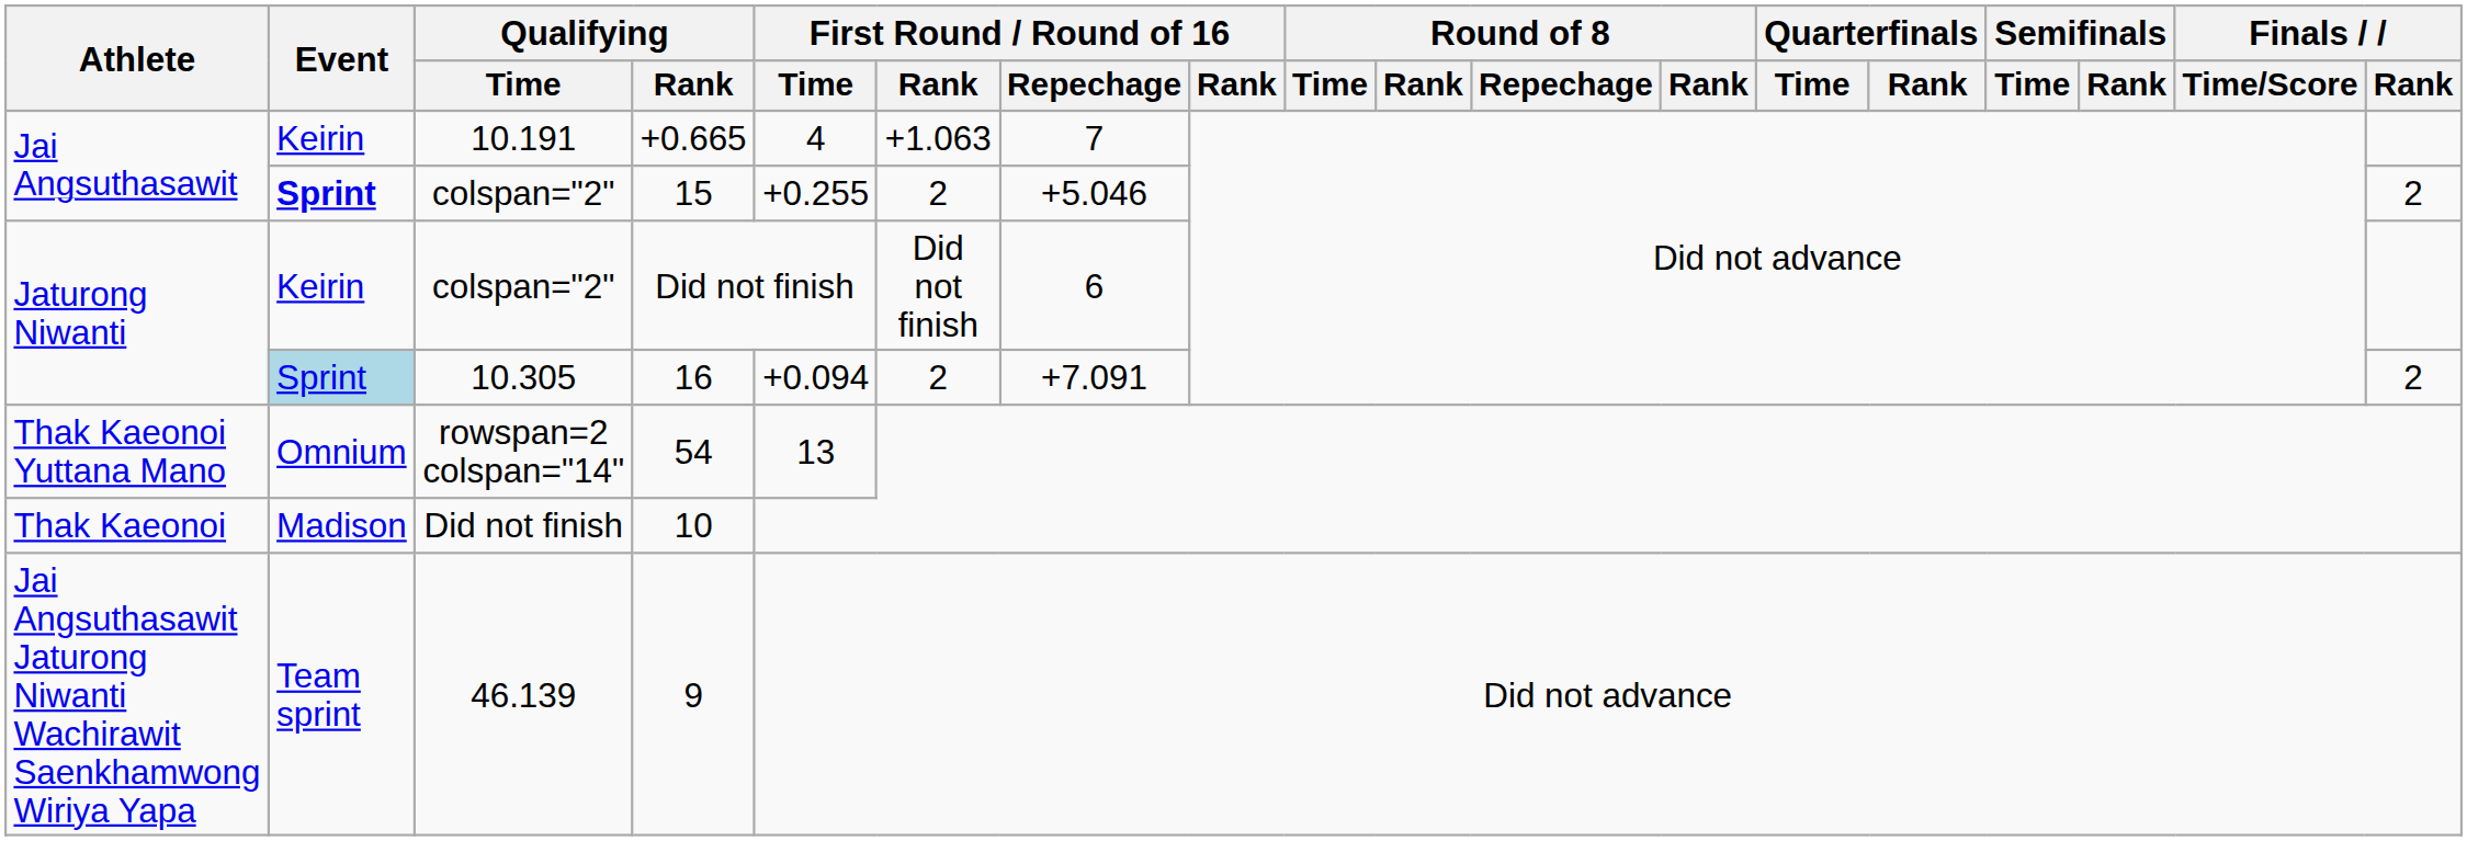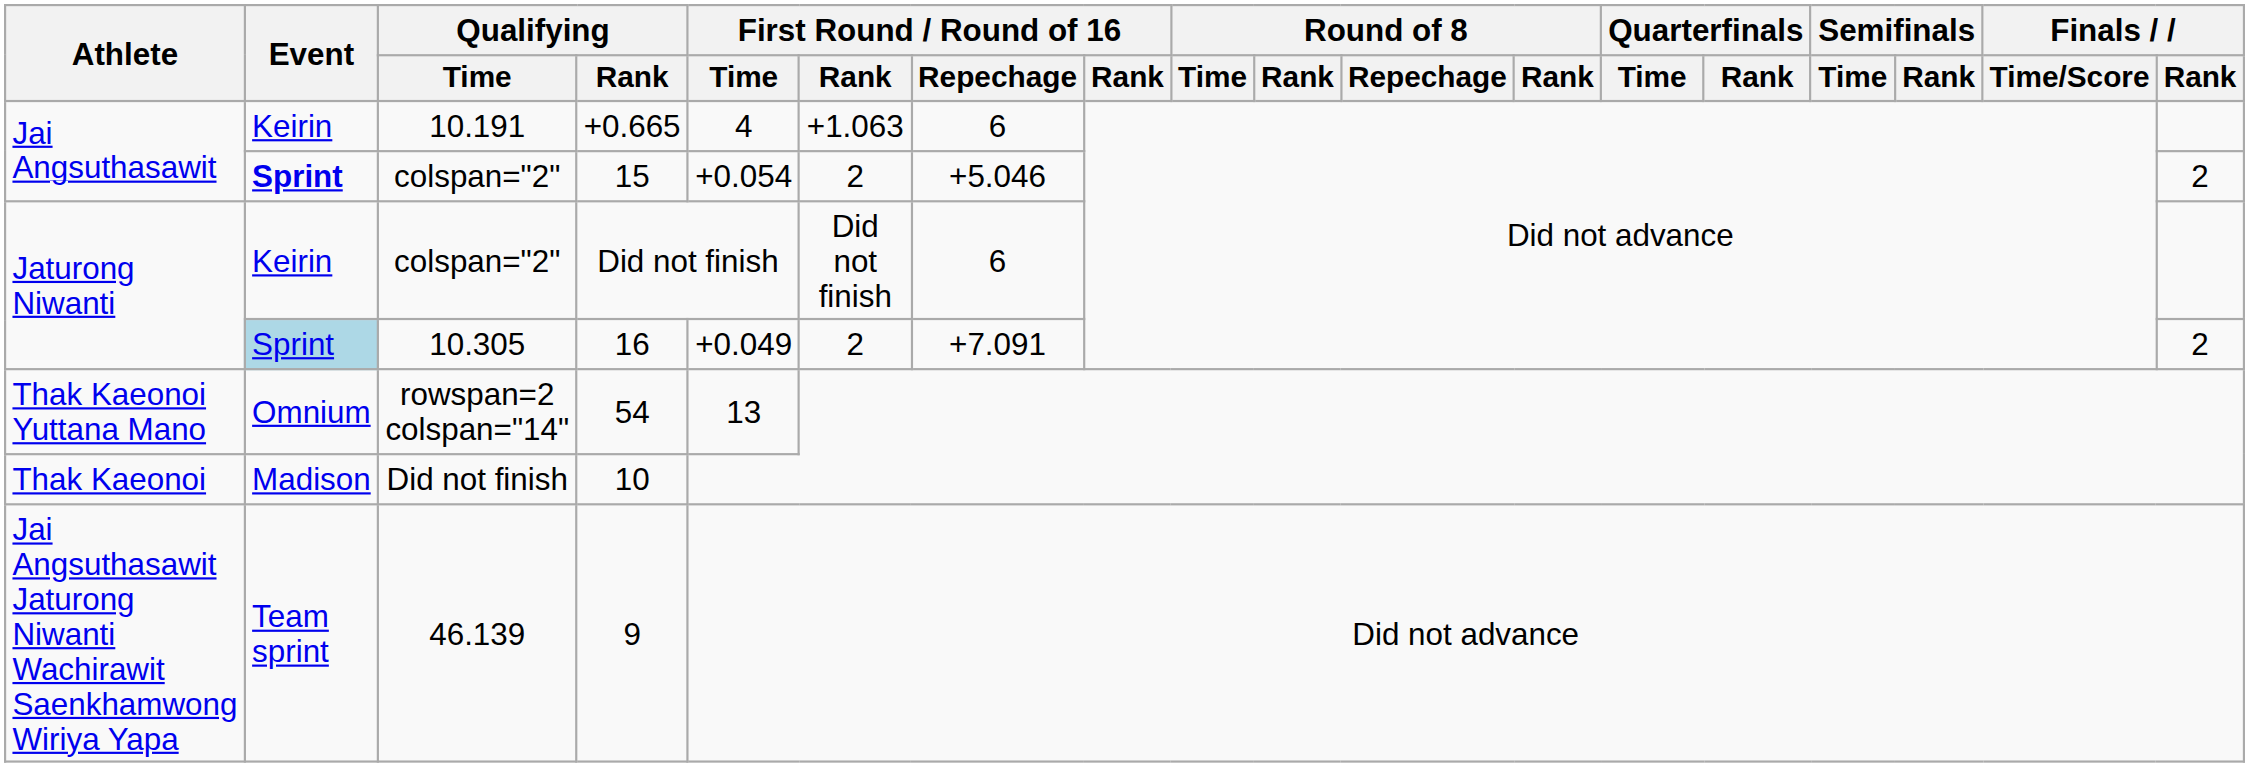+0.665 | First Round / Round of 16 / Repechage: 7 -> 6
15 | First Round / Round of 16 / Time: +0.255 -> +0.054
16 | First Round / Round of 16 / Time: +0.094 -> +0.049
